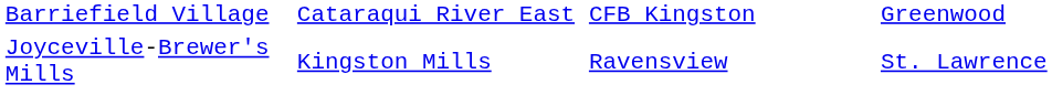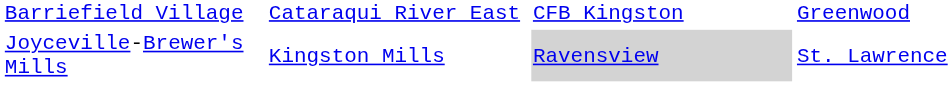Joyceville-Brewer's Mills | column 3: no background -> lightgrey background
